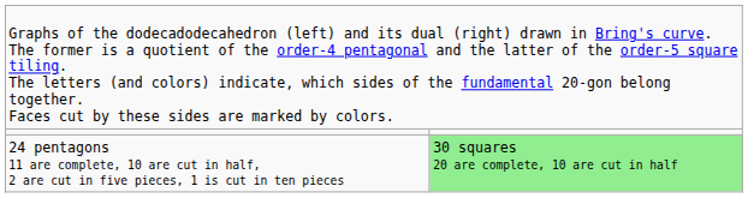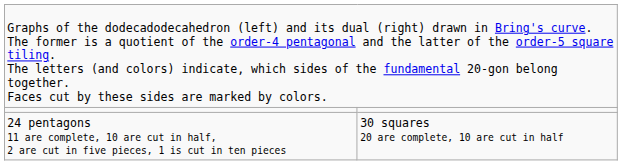row 3 | column 2: lightgreen background -> no background
